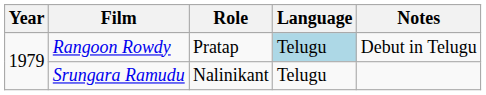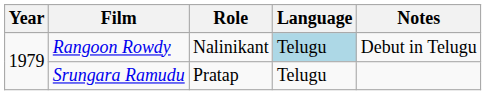Rangoon Rowdy | Role: Pratap -> Nalinikant
Srungara Ramudu | Role: Nalinikant -> Pratap
